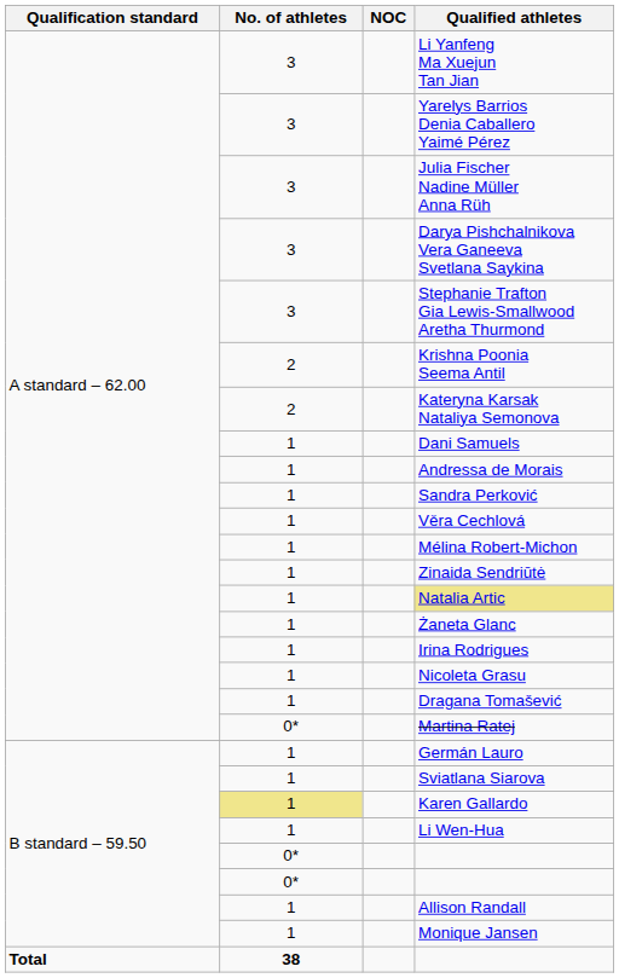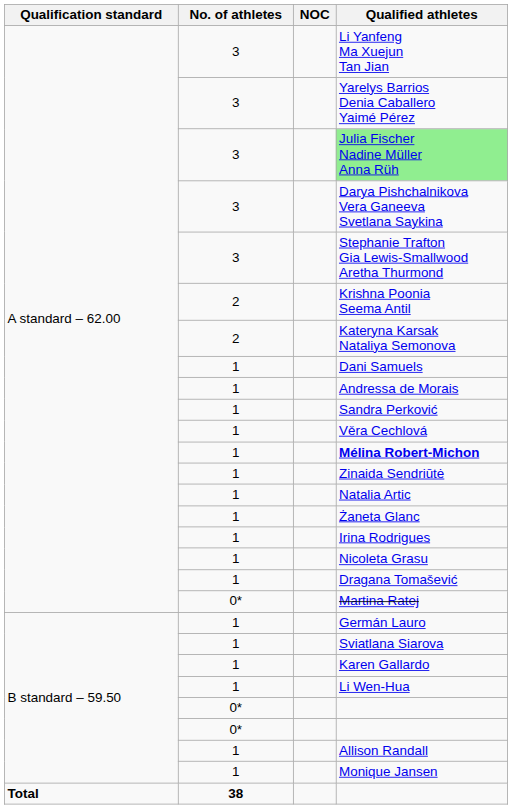Julia Fischer Nadine Müller Anna Rüh | Qualified athletes: no background -> lightgreen background
Mélina Robert-Michon | Qualified athletes: normal -> bold
Natalia Artic | Qualified athletes: khaki background -> no background
Karen Gallardo | No. of athletes: khaki background -> no background
